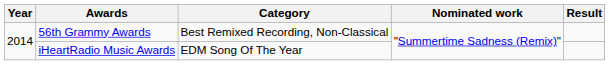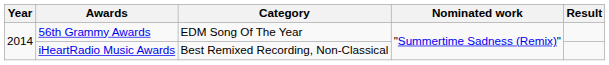56th Grammy Awards | Category: Best Remixed Recording, Non-Classical -> EDM Song Of The Year
iHeartRadio Music Awards | Category: EDM Song Of The Year -> Best Remixed Recording, Non-Classical
